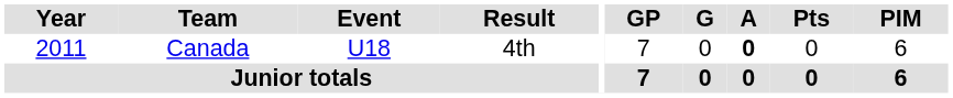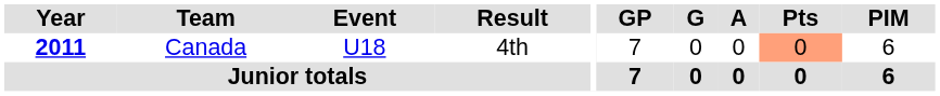Canada | Year: normal -> bold
Canada | A: bold -> normal
Canada | Pts: no background -> lightsalmon background
